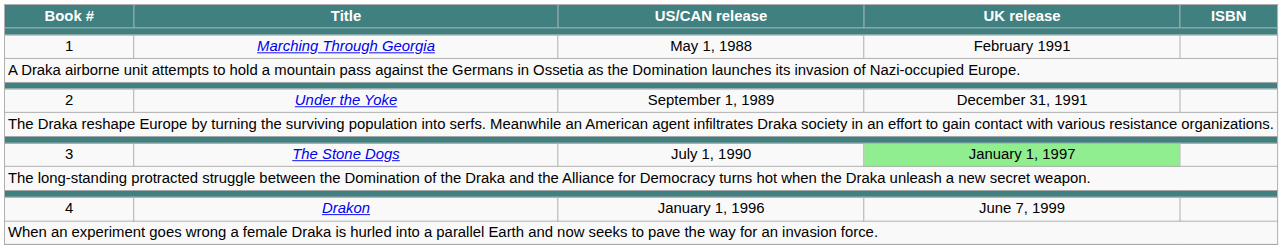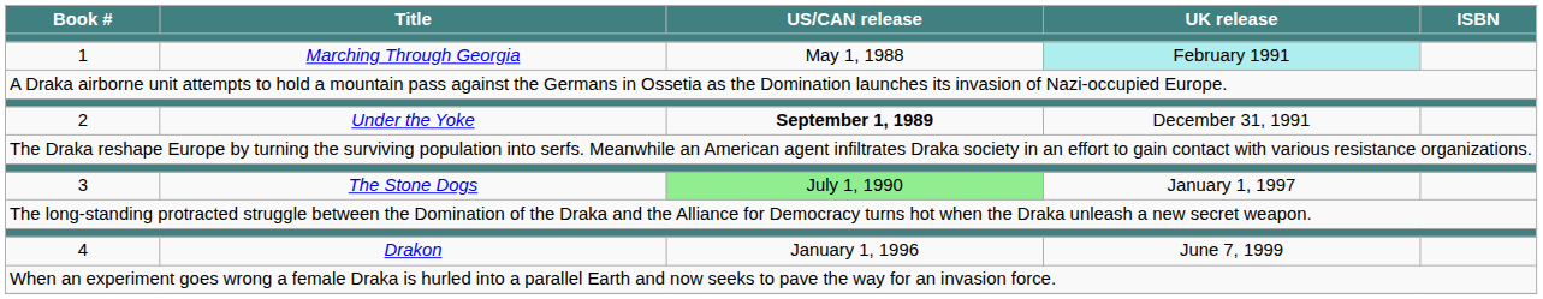1 | UK release: no background -> paleturquoise background
2 | US/CAN release: normal -> bold
3 | US/CAN release: no background -> lightgreen background
3 | UK release: lightgreen background -> no background
